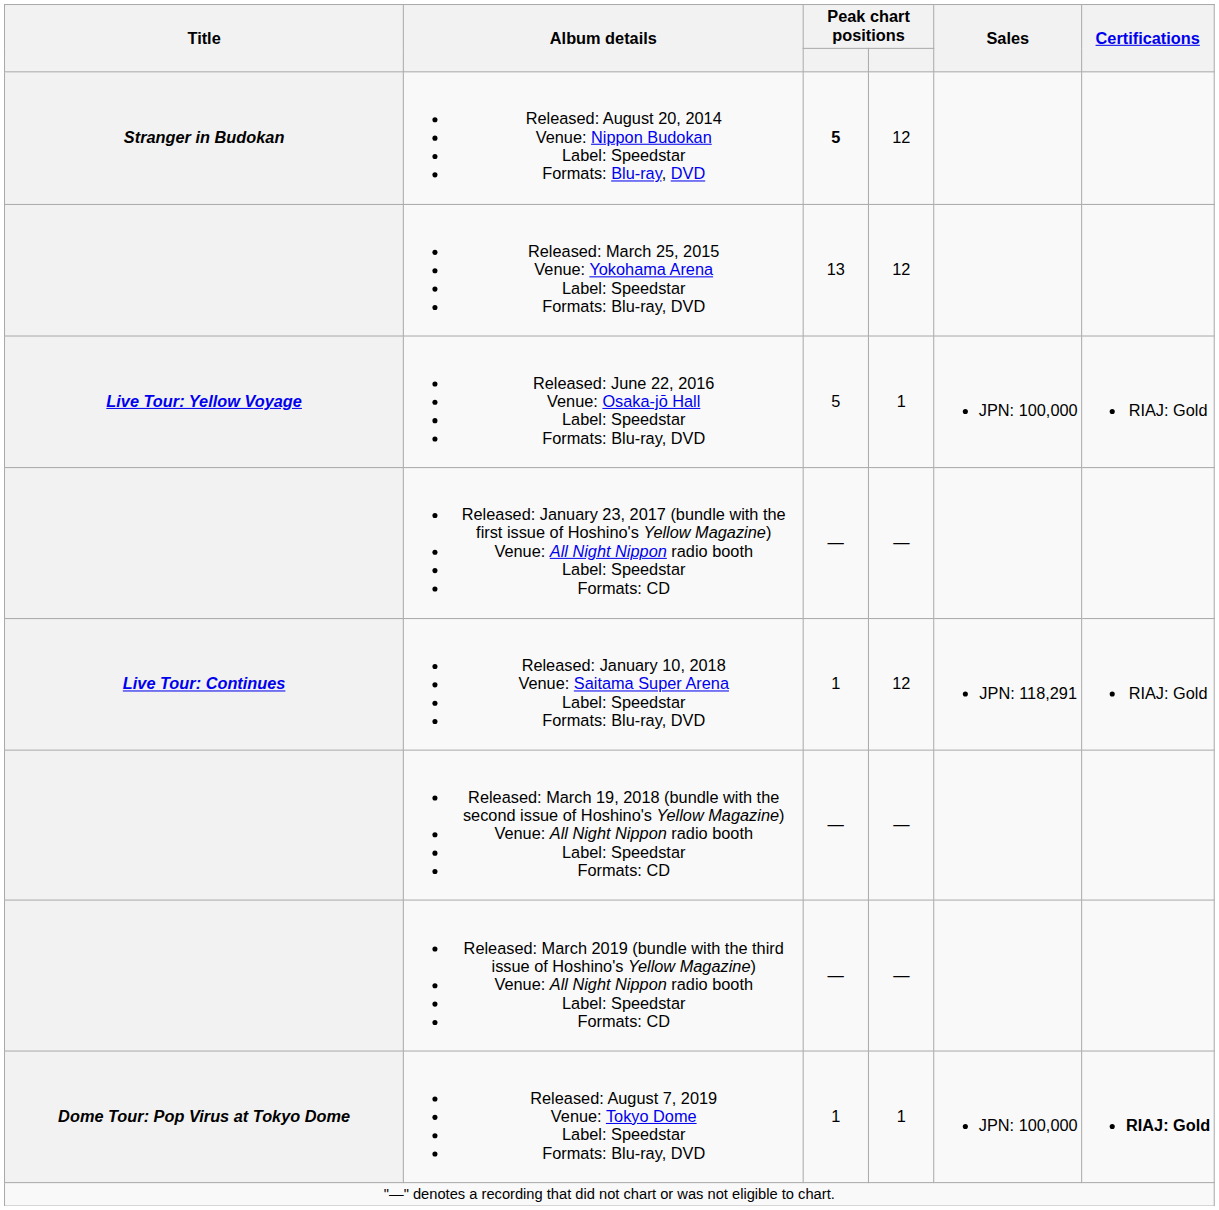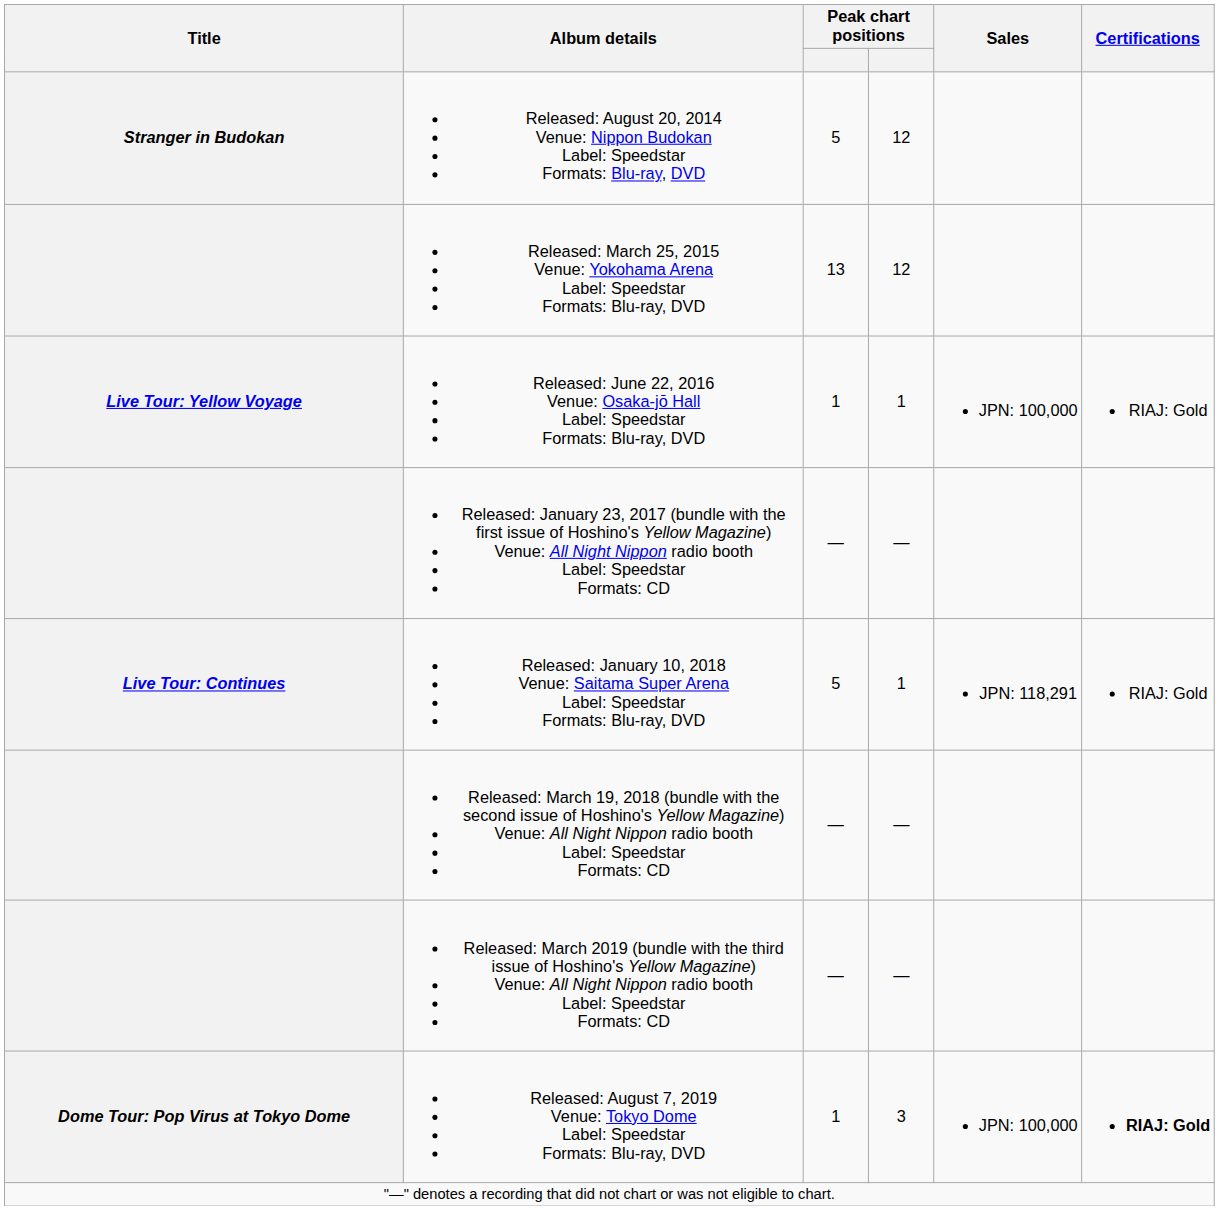row 3 | column 3: bold -> normal
row 5 | column 3: 5 -> 1
row 7 | column 3: 1 -> 5
row 7 | column 4: 12 -> 1
row 10 | column 4: 1 -> 3
